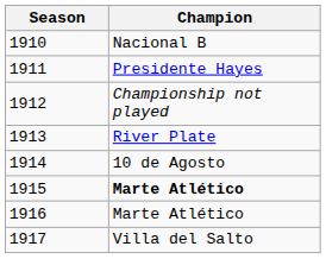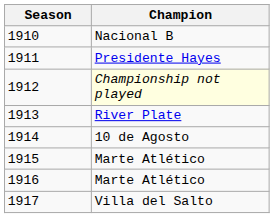1912 | Champion: no background -> lightyellow background
1915 | Champion: bold -> normal
